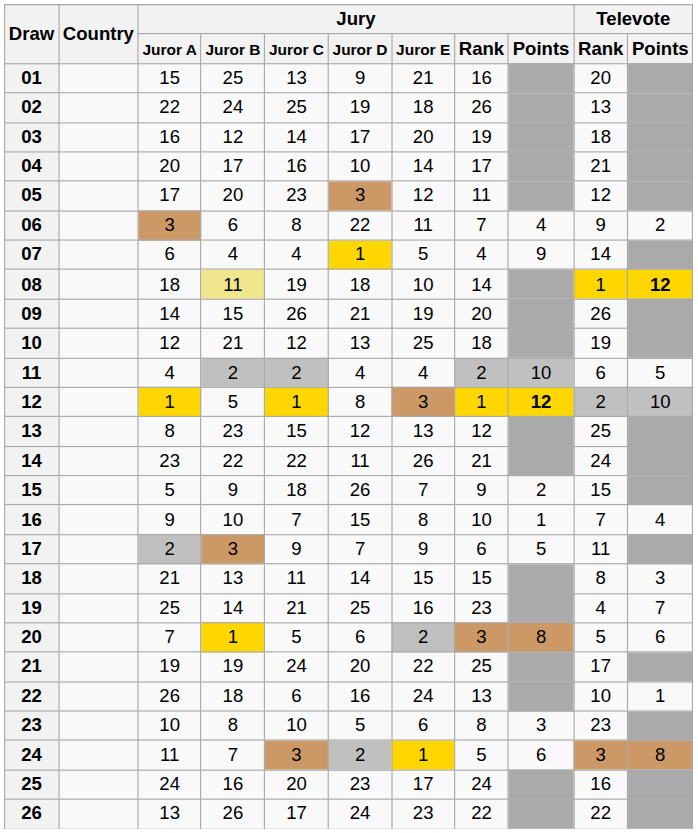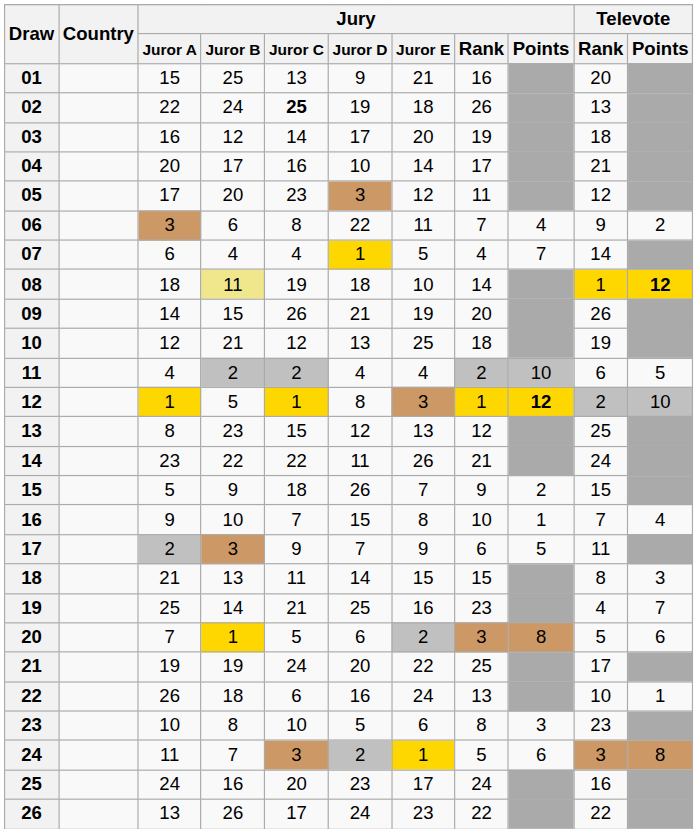02 | Jury / Juror C: normal -> bold
07 | Jury / Points: 9 -> 7
